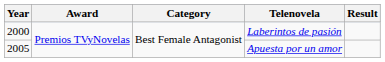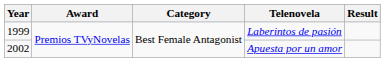Laberintos de pasión | Year: 2000 -> 1999
Apuesta por un amor | Year: 2005 -> 2002
